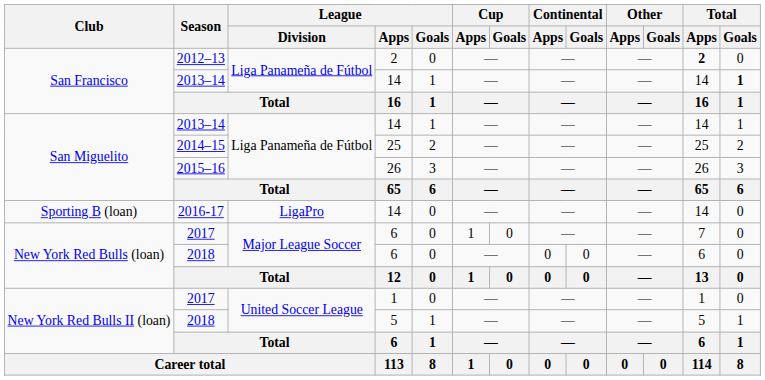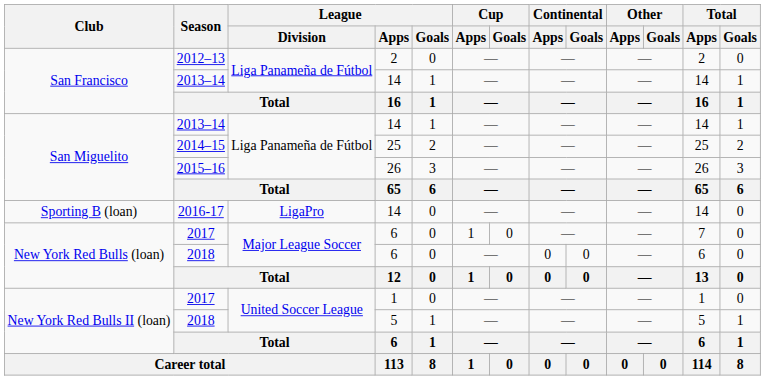2012–13 | Total / Apps: bold -> normal
San Francisco / 2013–14 | Total / Goals: bold -> normal
